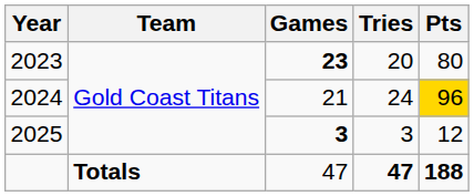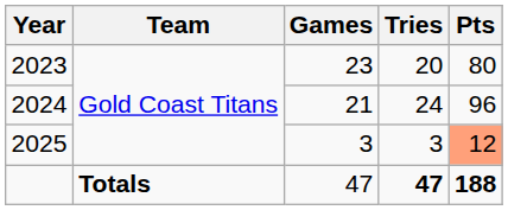2023 | Games: bold -> normal
2024 | Pts: gold background -> no background
2025 | Games: bold -> normal
2025 | Pts: no background -> lightsalmon background
